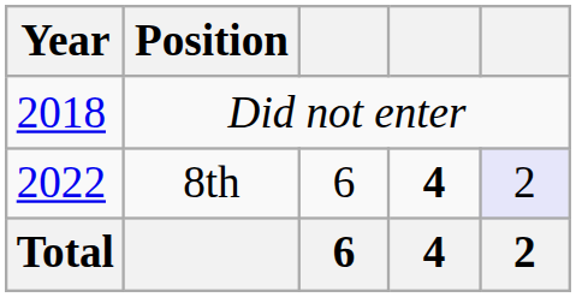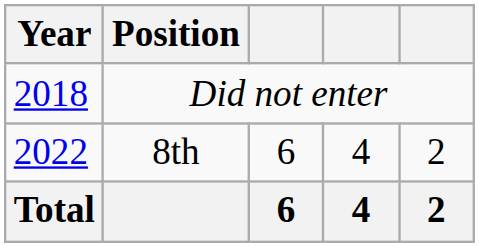8th | column 4: bold -> normal
8th | column 5: lavender background -> no background
